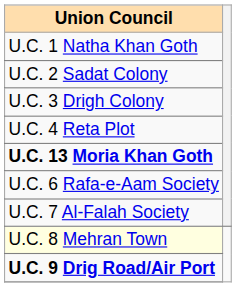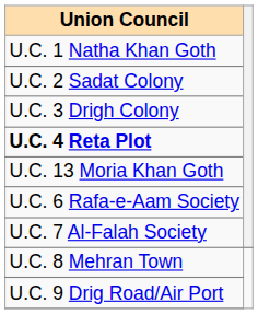U.C. 4 Reta Plot | Union Council: normal -> bold
U.C. 13 Moria Khan Goth | Union Council: bold -> normal
U.C. 8 Mehran Town | Union Council: lightyellow background -> no background
U.C. 9 Drig Road/Air Port | Union Council: bold -> normal
